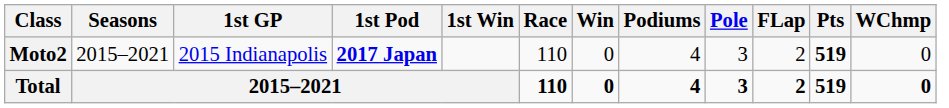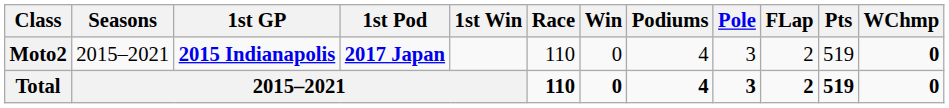Moto2 | 1st GP: normal -> bold
Moto2 | Pts: bold -> normal
Moto2 | WChmp: normal -> bold
